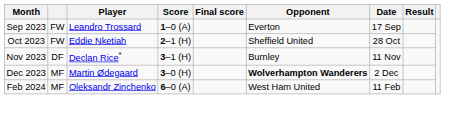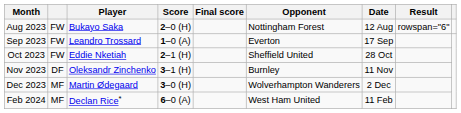+ row: Aug 2023 | FW | Bukayo Saka | 2–0 (H) | Nottingham Forest | 12 Aug | rowspan="6"
Nov 2023 | Player: Declan Rice* -> Oleksandr Zinchenko
Dec 2023 | Opponent: bold -> normal
Feb 2024 | Player: Oleksandr Zinchenko -> Declan Rice*
